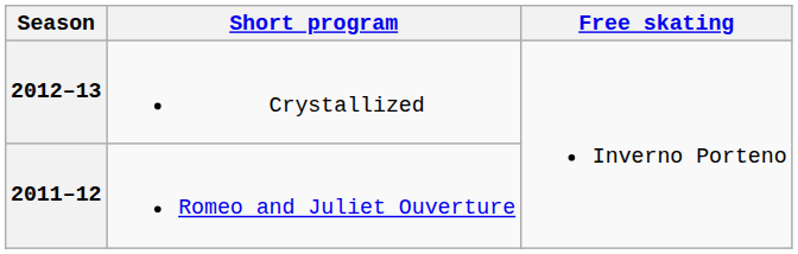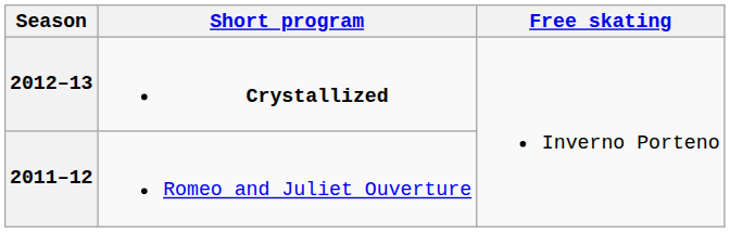2012–13 | Short program: normal -> bold
